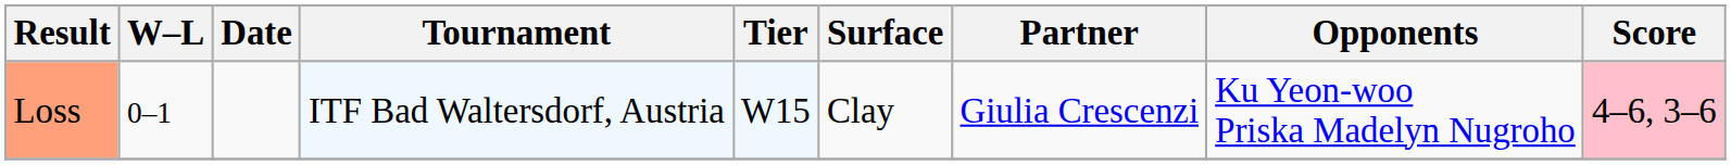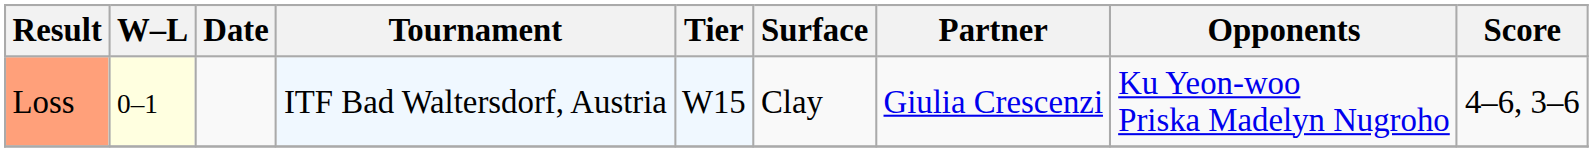Loss | W–L: no background -> lightyellow background
Loss | Score: pink background -> no background
